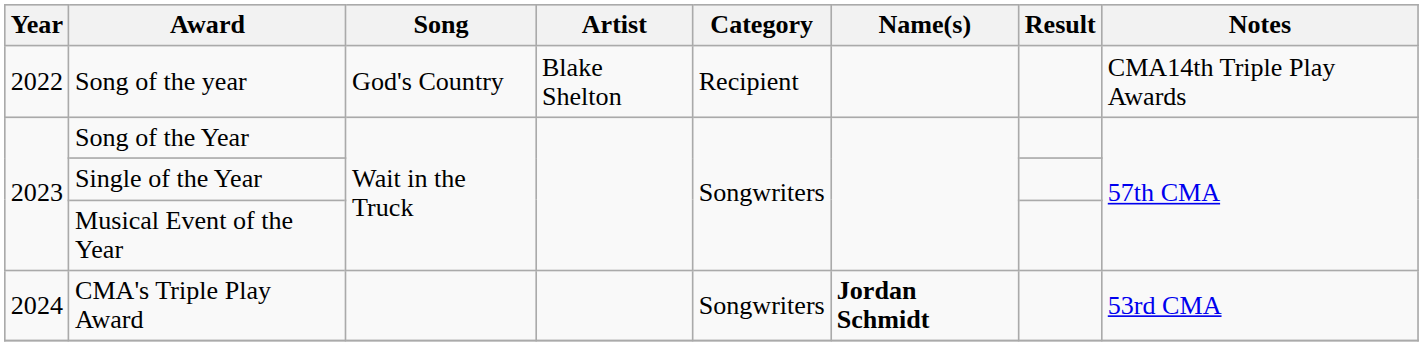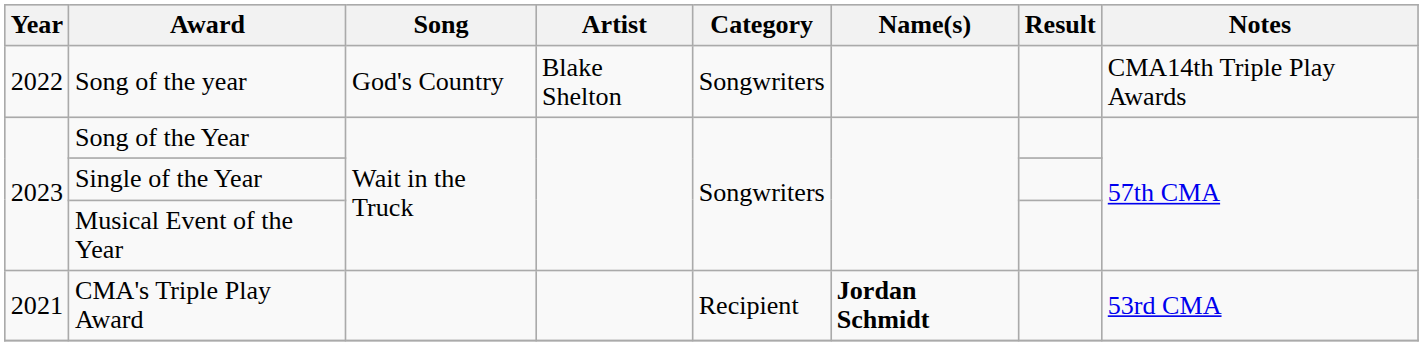Song of the year | Category: Recipient -> Songwriters
CMA's Triple Play Award | Year: 2024 -> 2021
CMA's Triple Play Award | Category: Songwriters -> Recipient
